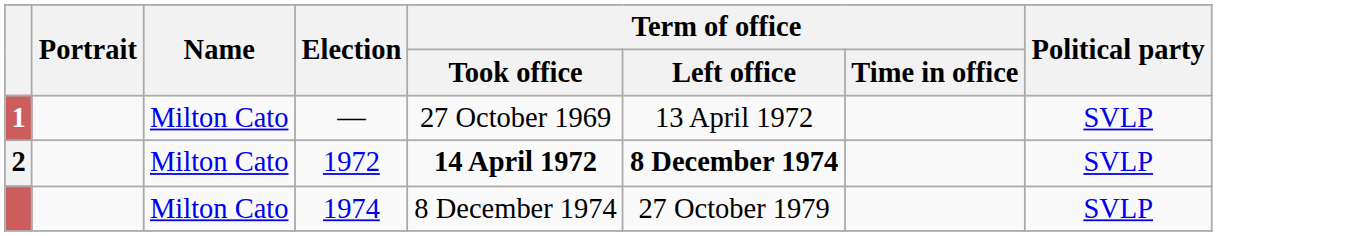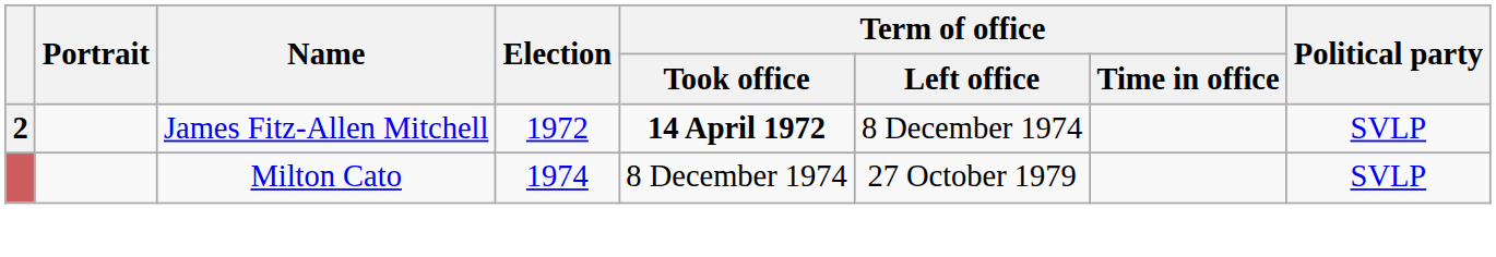- row: 1 | Milton Cato | — | 27 October 1969 | 13 April 1972 | SVLP
2 | Name: Milton Cato -> James Fitz-Allen Mitchell
2 | Term of office / Left office: bold -> normal
